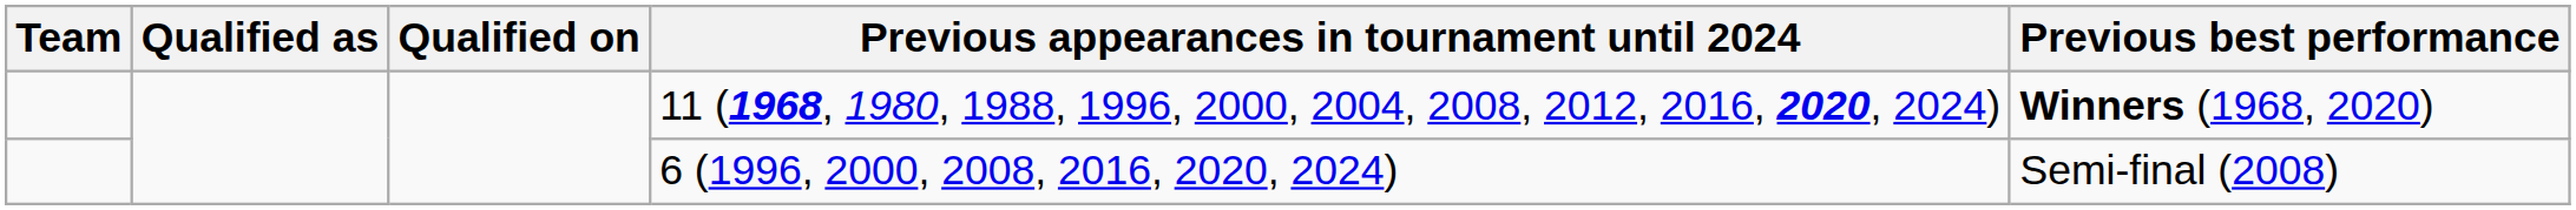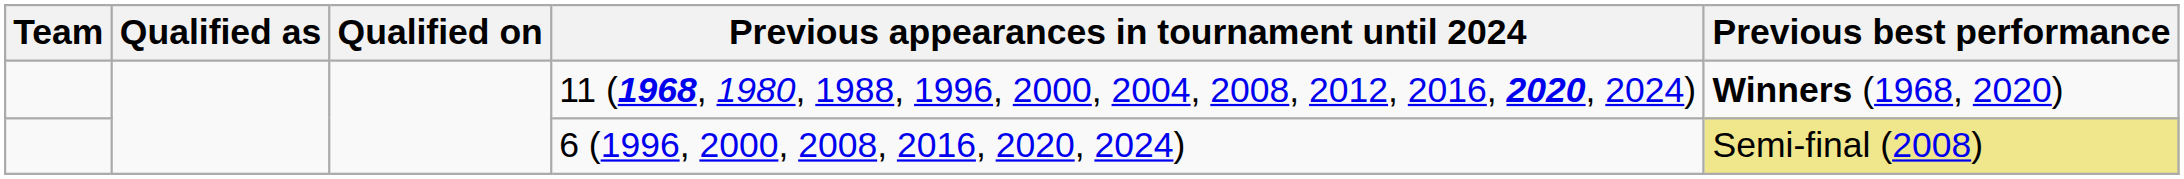6 (1996, 2000, 2008, 2016, 2020, 2024) | Previous best performance: no background -> khaki background
